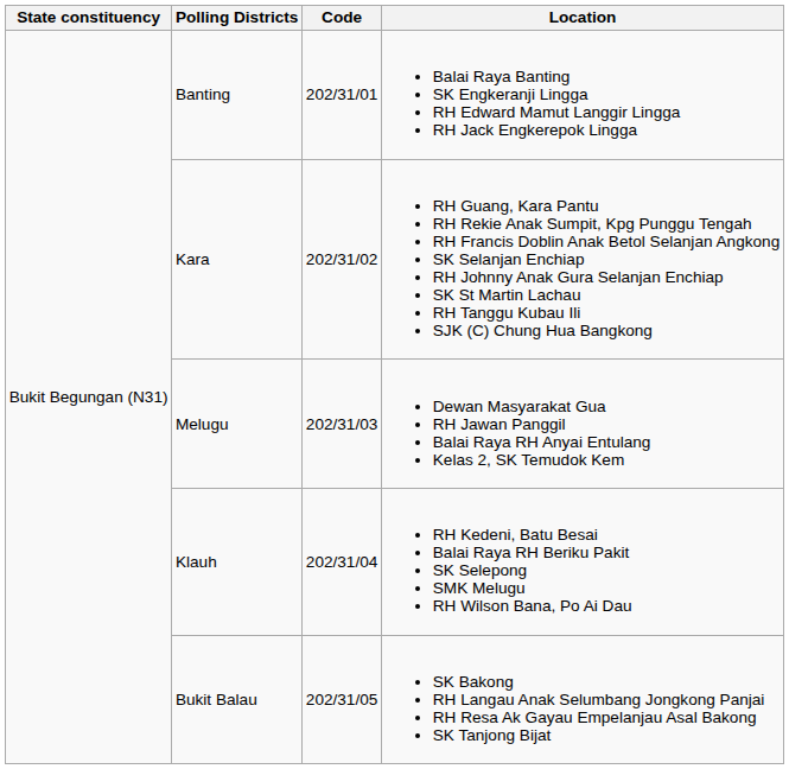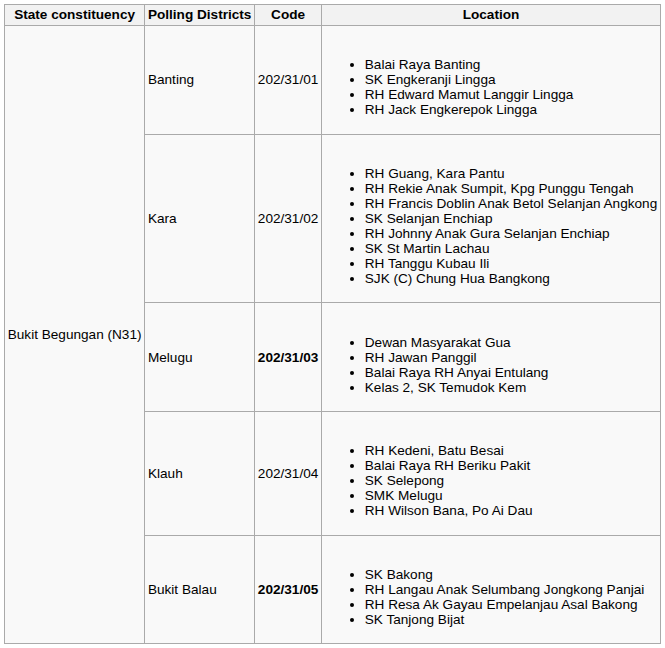Melugu | Code: normal -> bold
Bukit Balau | Code: normal -> bold
